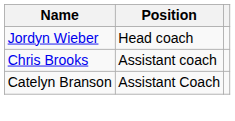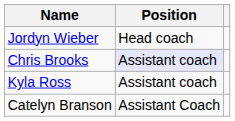Chris Brooks | Position: no background -> lavender background
+ row: Kyla Ross | Assistant coach
